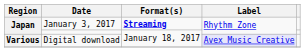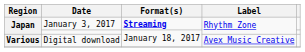Digital download | Label: lavender background -> no background
